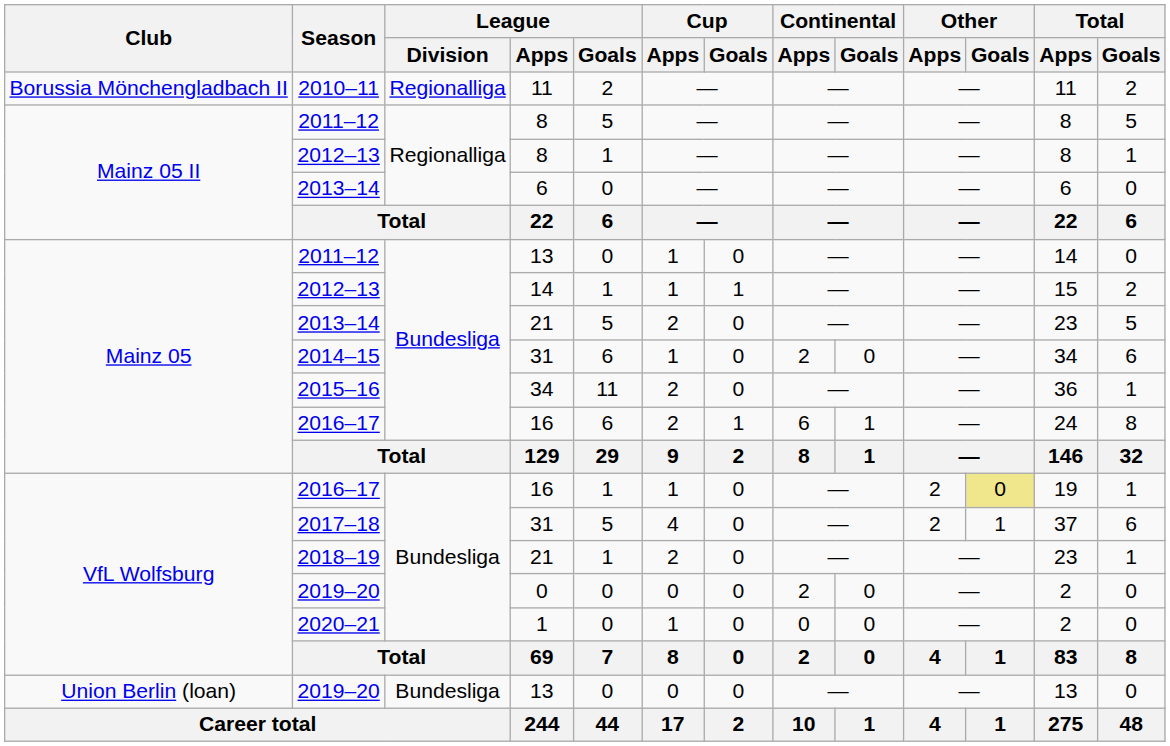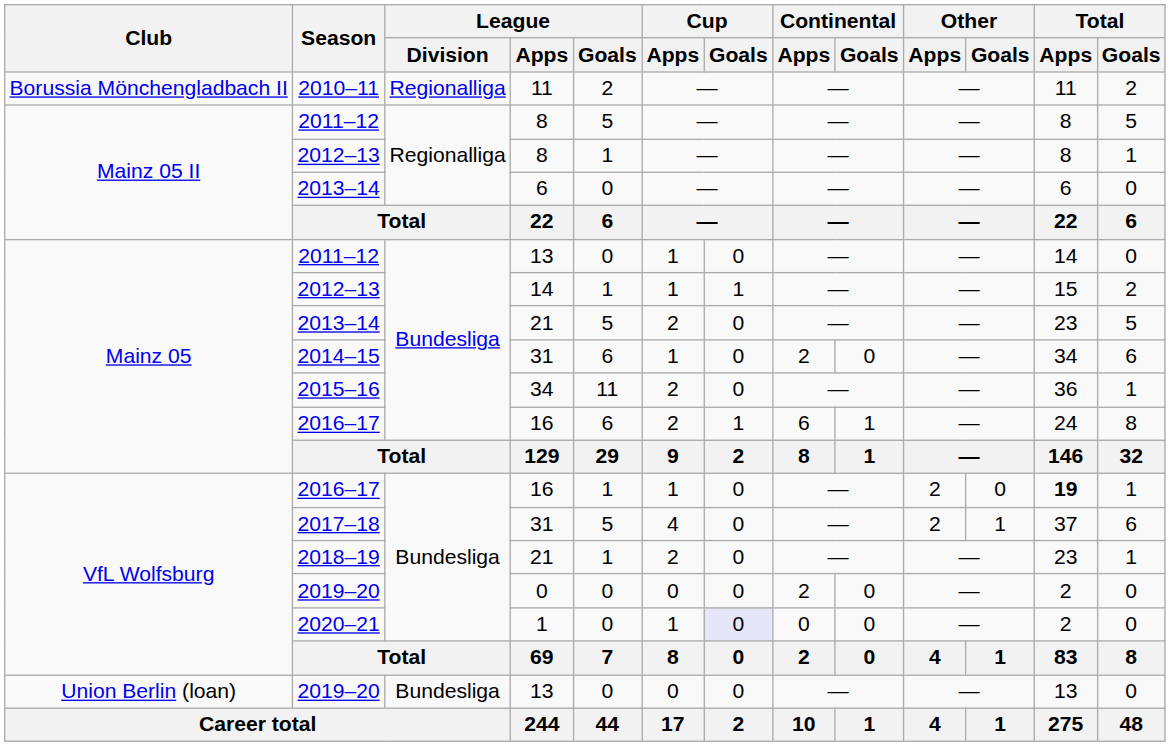VfL Wolfsburg / 2016–17 | Other / Goals: khaki background -> no background
VfL Wolfsburg / 2016–17 | Total / Apps: normal -> bold
2020–21 | Cup / Goals: no background -> lavender background
